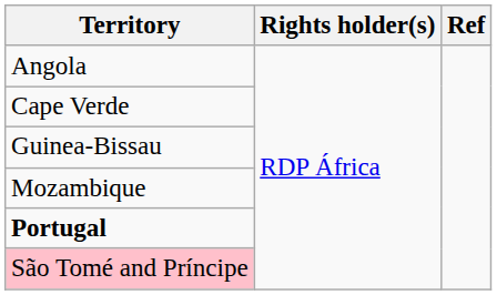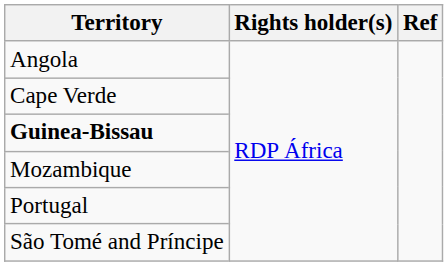Guinea-Bissau | Territory: normal -> bold
Portugal | Territory: bold -> normal
São Tomé and Príncipe | Territory: pink background -> no background
